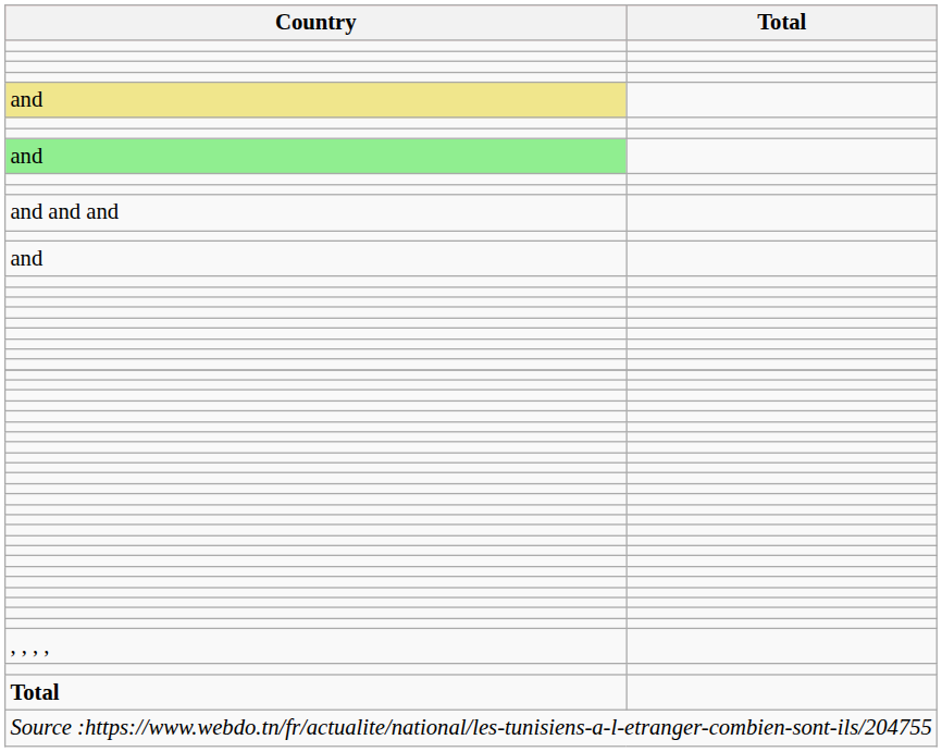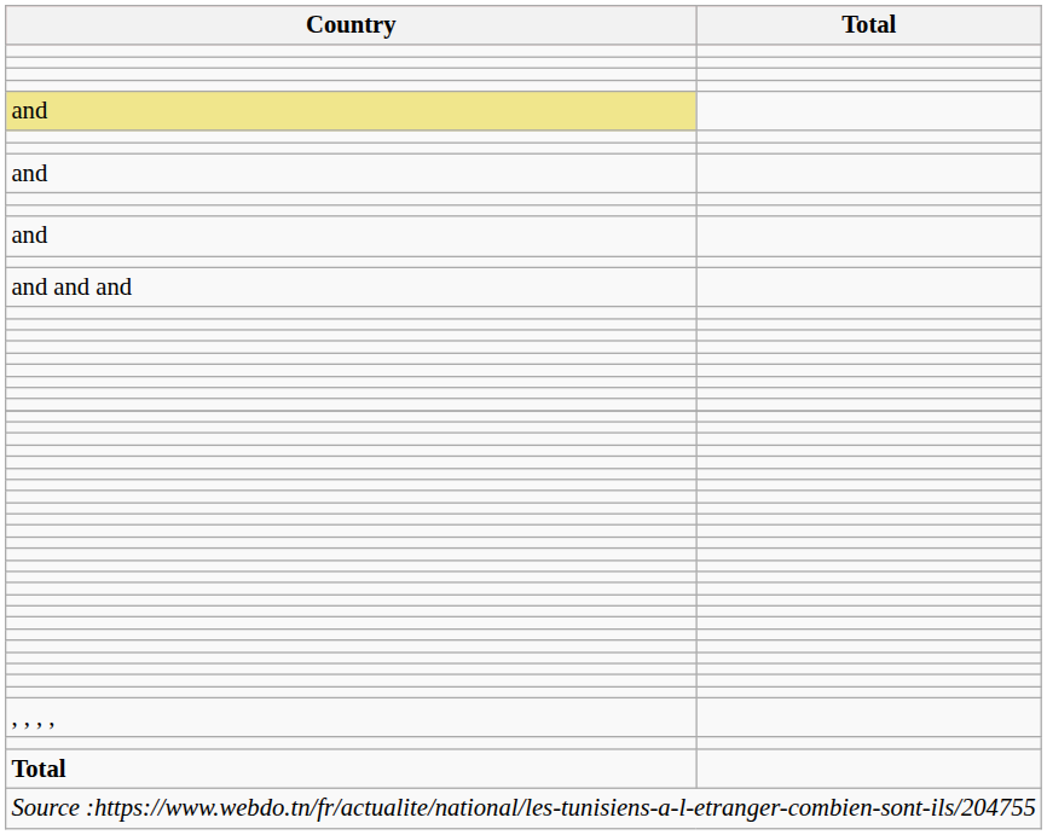row 9 | Country: lightgreen background -> no background
row 12 | Country: and and and -> and
row 14 | Country: and -> and and and
